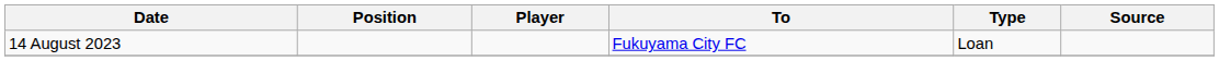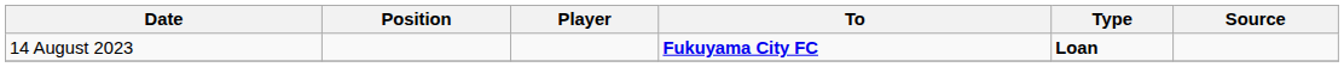14 August 2023 | To: normal -> bold
14 August 2023 | Type: normal -> bold
